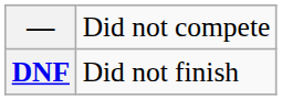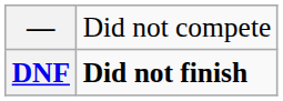DNF | column 2: normal -> bold
